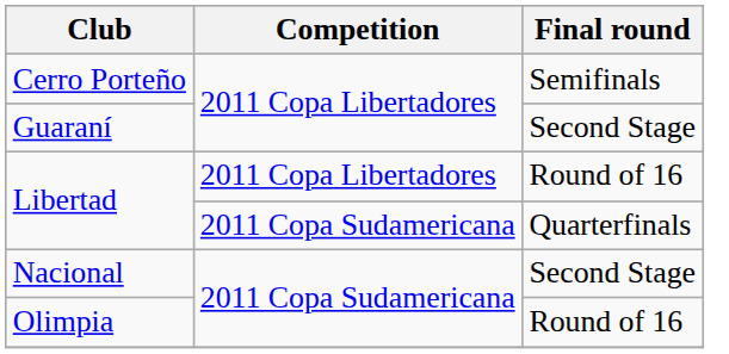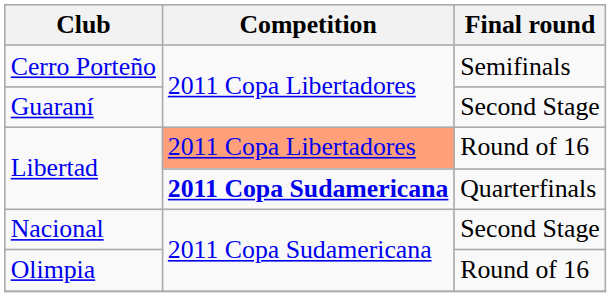Libertad / Round of 16 | Competition: no background -> lightsalmon background
Libertad / Quarterfinals | Competition: normal -> bold
